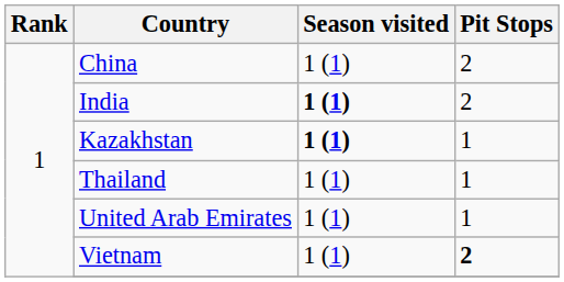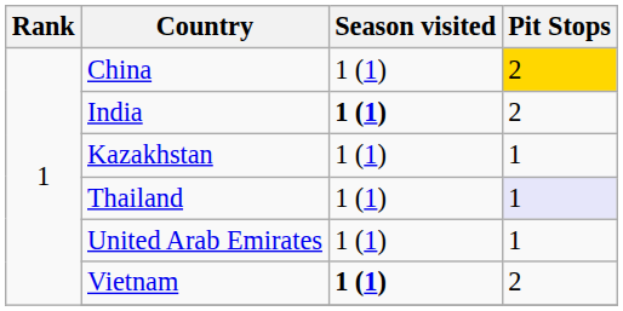China | Pit Stops: no background -> gold background
Kazakhstan | Season visited: bold -> normal
Thailand | Pit Stops: no background -> lavender background
Vietnam | Season visited: normal -> bold
Vietnam | Pit Stops: bold -> normal
